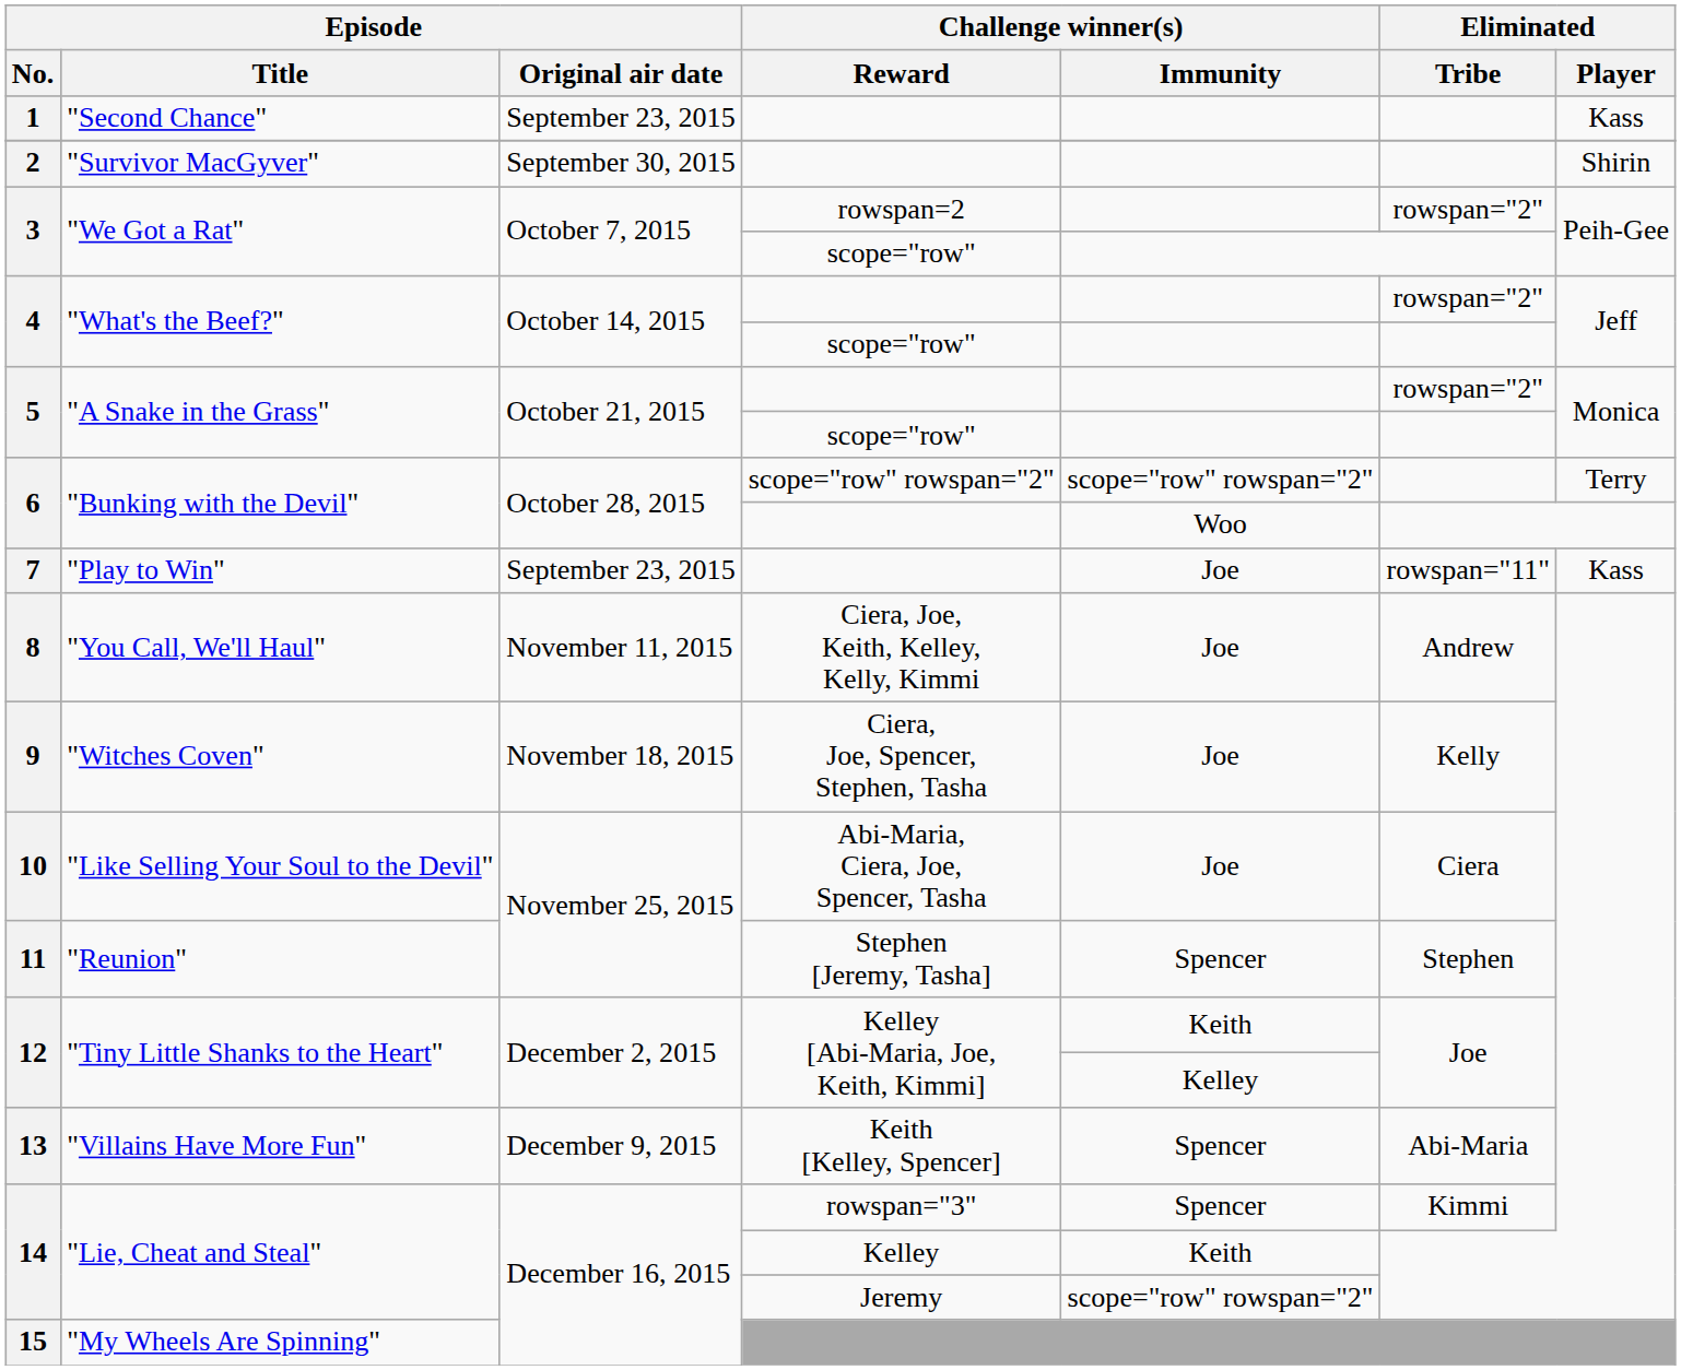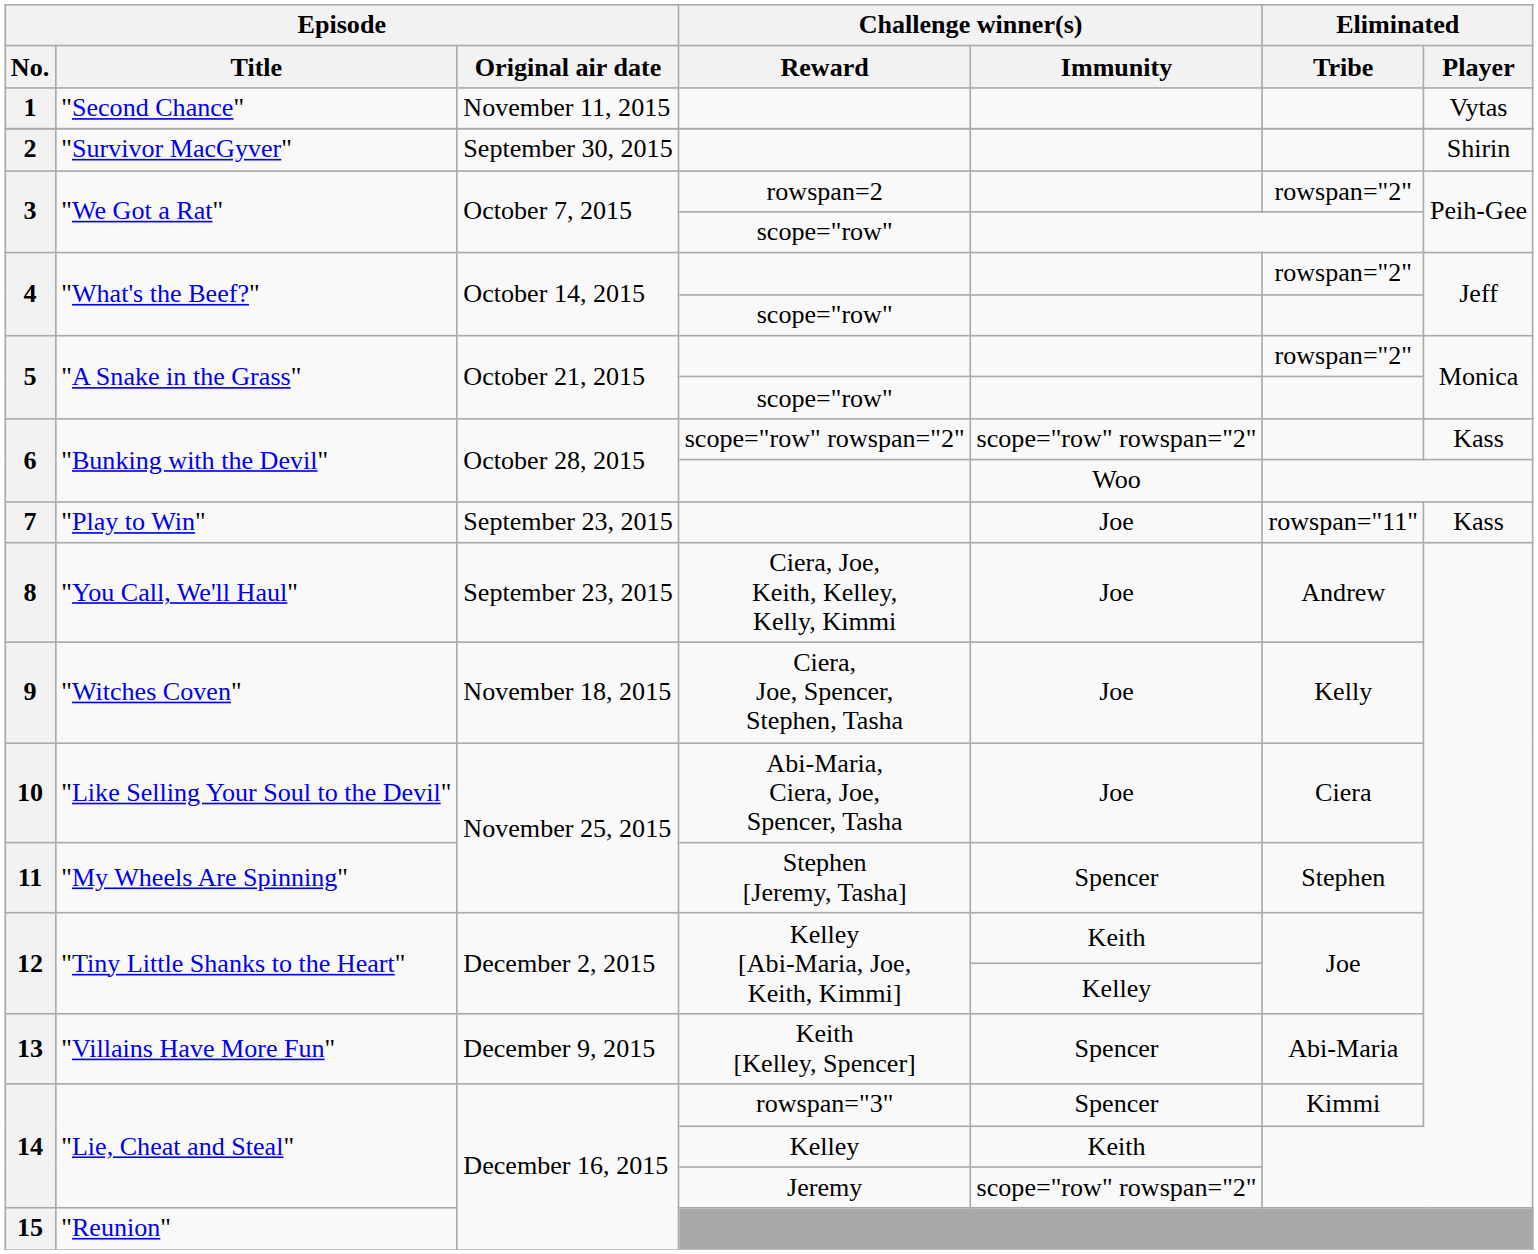1 | Episode / Original air date: September 23, 2015 -> November 11, 2015
1 | Eliminated / Player: Kass -> Vytas
6 / scope="row" rowspan="2" | Eliminated / Player: Terry -> Kass
8 | Episode / Original air date: November 11, 2015 -> September 23, 2015
11 | Episode / Title: "Reunion" -> "My Wheels Are Spinning"
15 | Episode / Title: "My Wheels Are Spinning" -> "Reunion"
